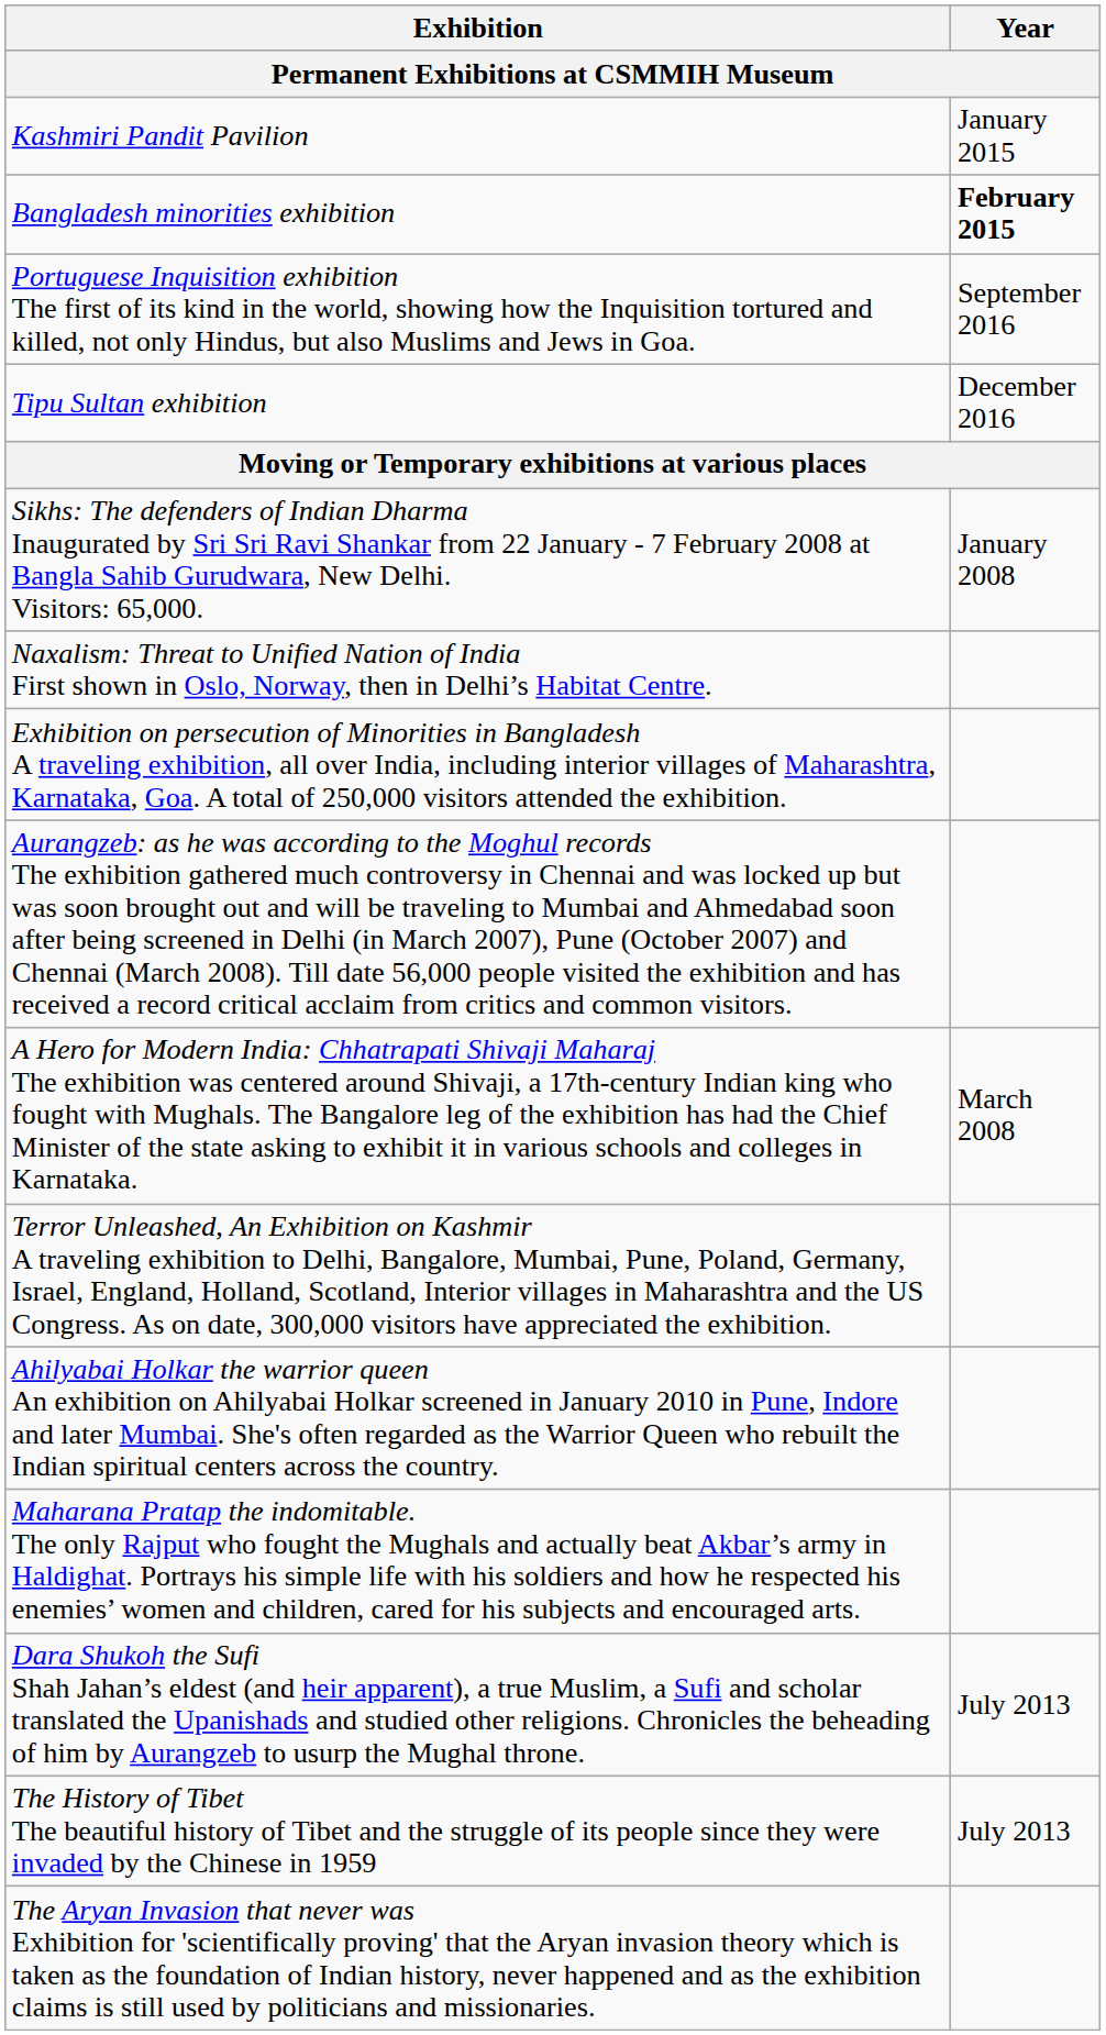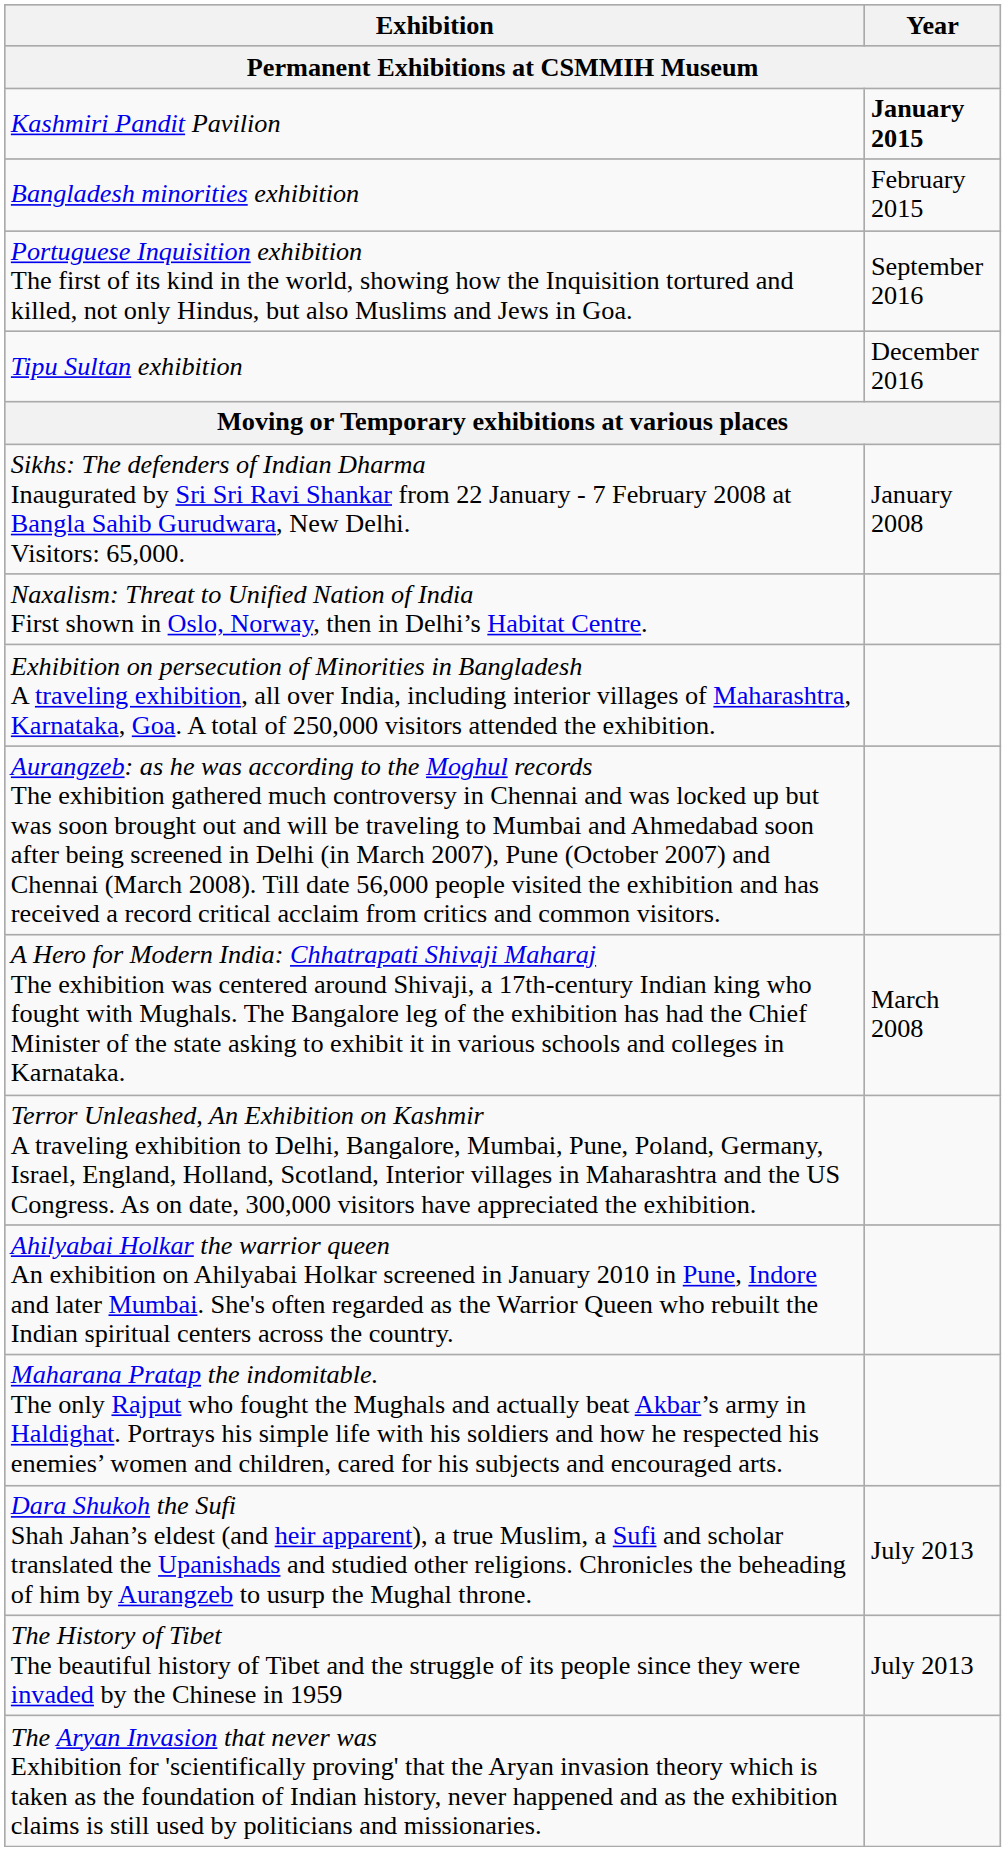Kashmiri Pandit Pavilion | Year: normal -> bold
Bangladesh minorities exhibition | Year: bold -> normal
